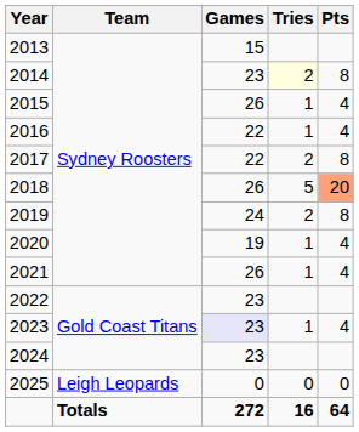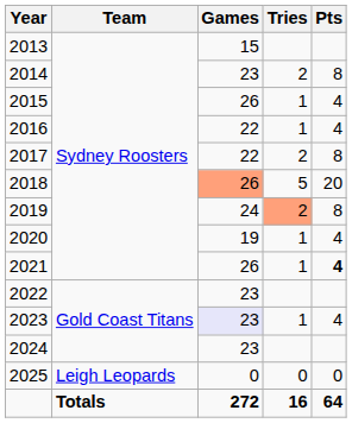2014 | Tries: lightyellow background -> no background
2018 | Games: no background -> lightsalmon background
2018 | Pts: lightsalmon background -> no background
2019 | Tries: no background -> lightsalmon background
2021 | Pts: normal -> bold
